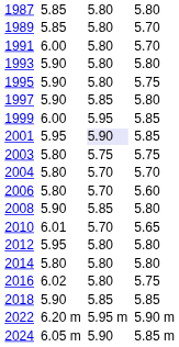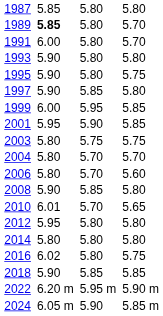1989 | column 2: normal -> bold
2001 | column 3: lavender background -> no background
